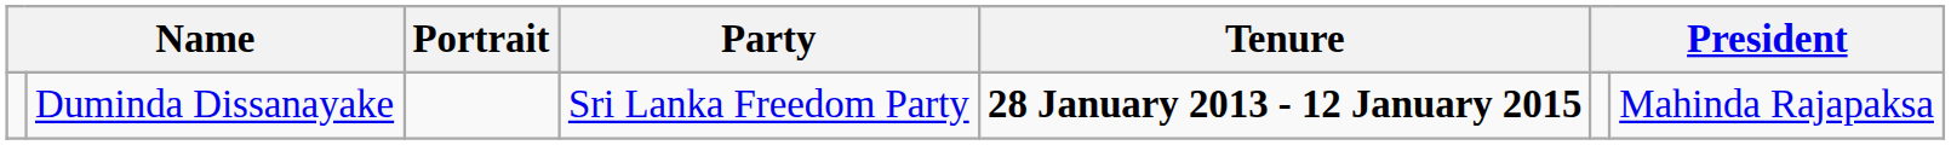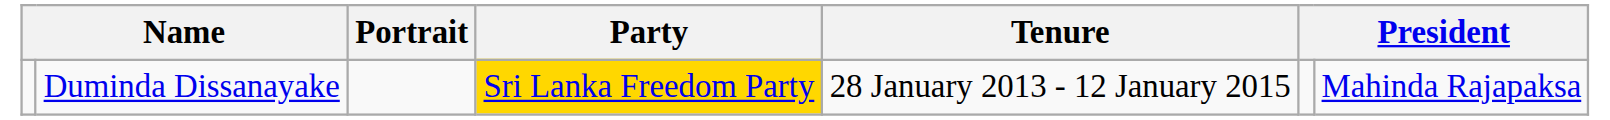Duminda Dissanayake | Party: no background -> gold background
Duminda Dissanayake | Tenure: bold -> normal
